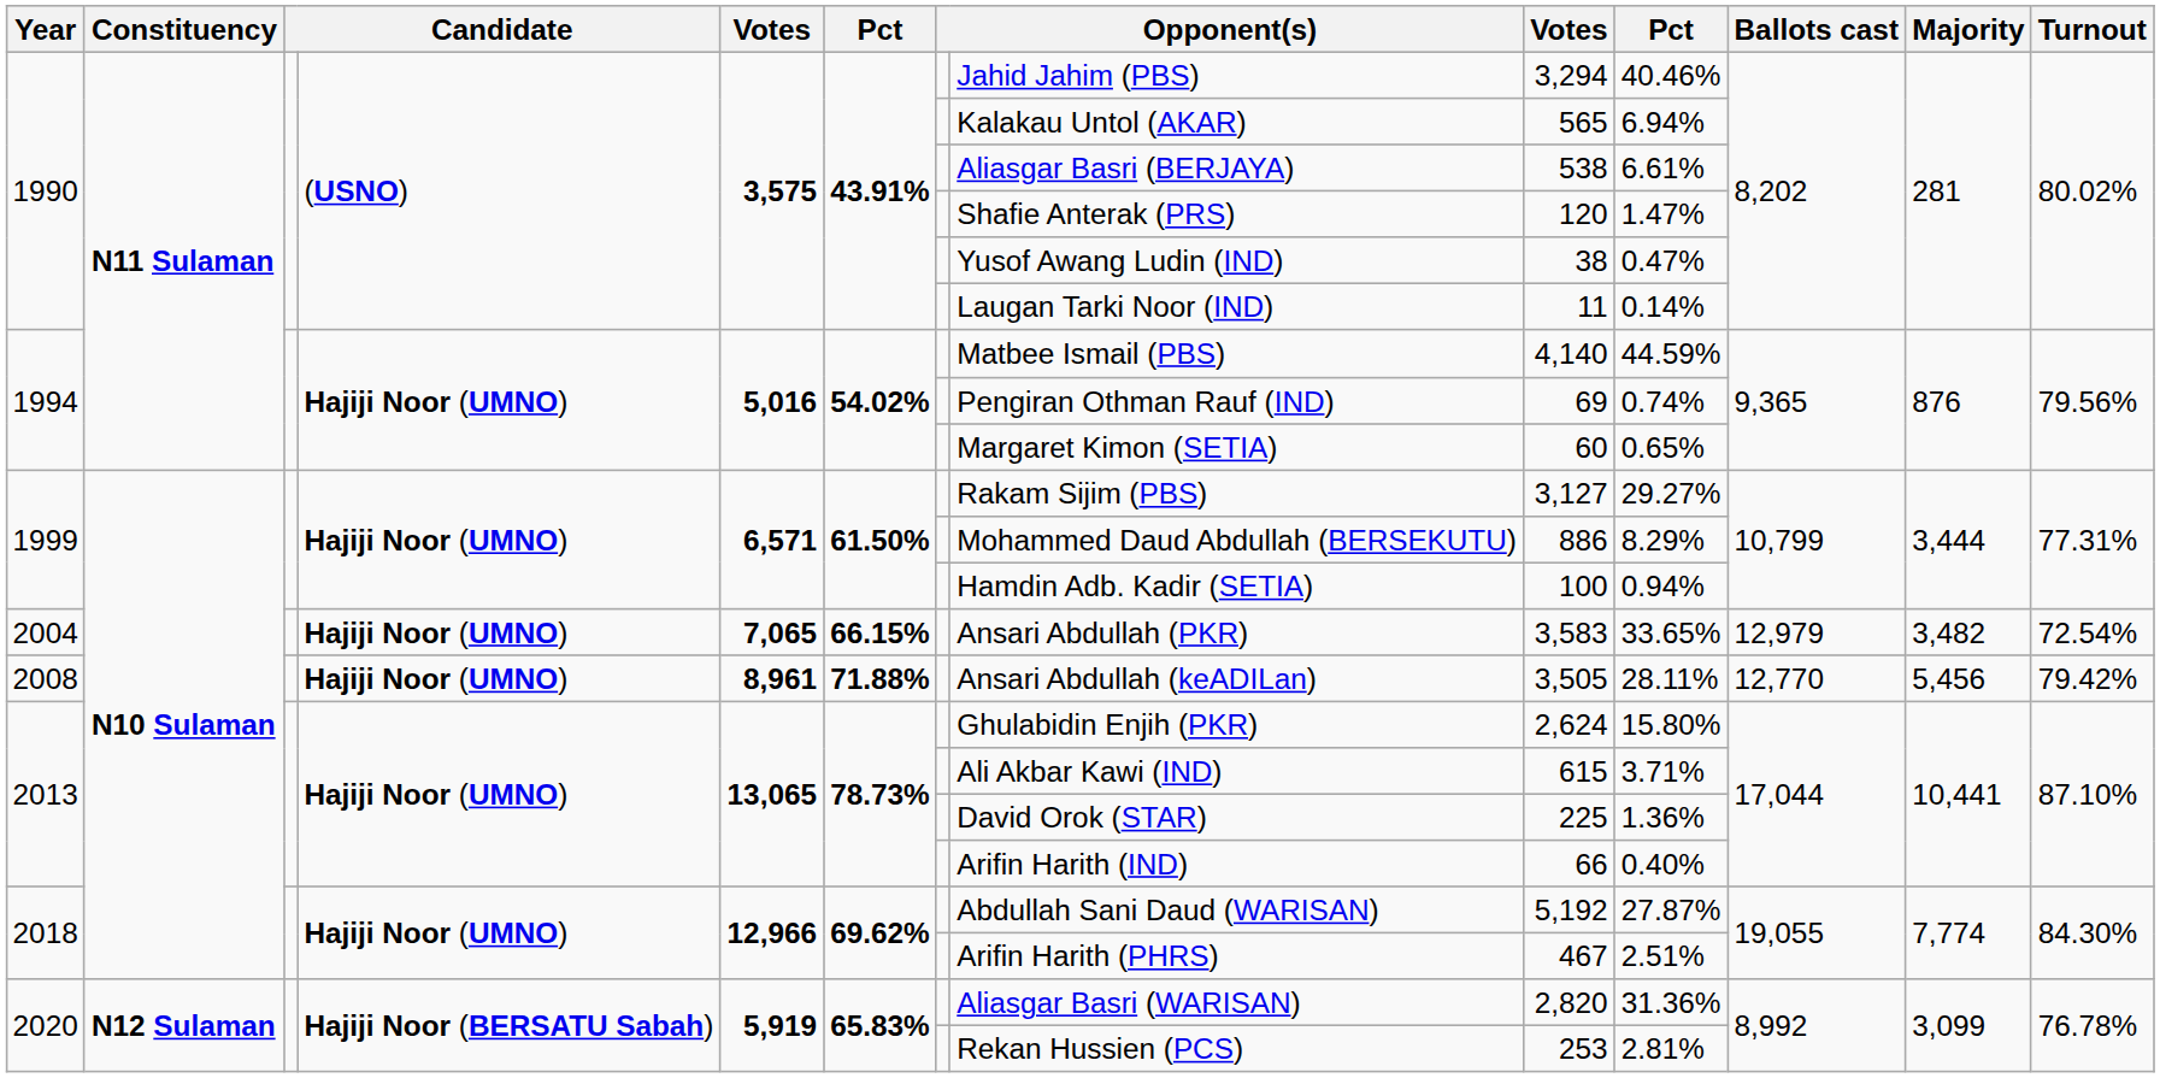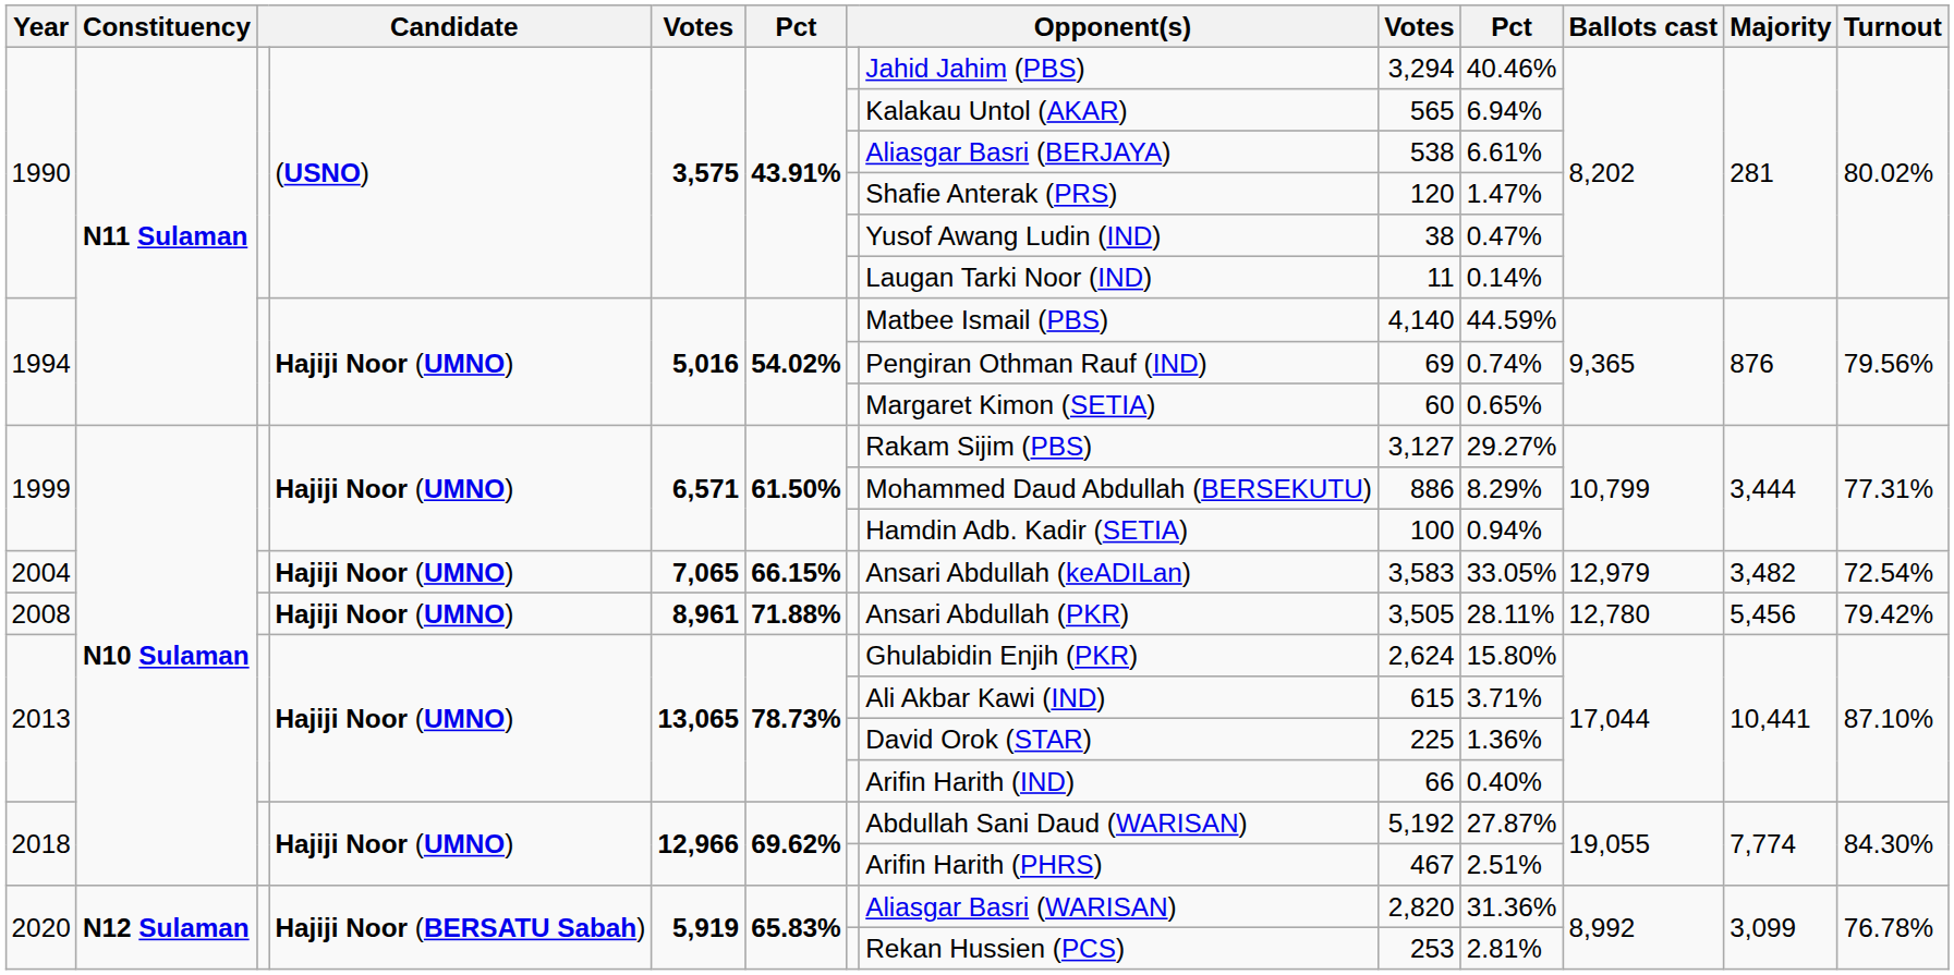2004 | column 8: Ansari Abdullah (PKR) -> Ansari Abdullah (keADILan)
2004 | column 10: 33.65% -> 33.05%
2008 | column 8: Ansari Abdullah (keADILan) -> Ansari Abdullah (PKR)
2008 | Ballots cast: 12,770 -> 12,780
